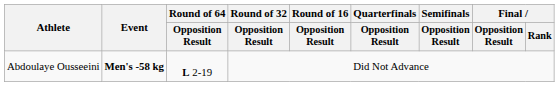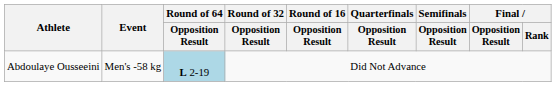Abdoulaye Ousseeini | Event: bold -> normal
Abdoulaye Ousseeini | Round of 64 / Opposition Result: no background -> lightblue background
